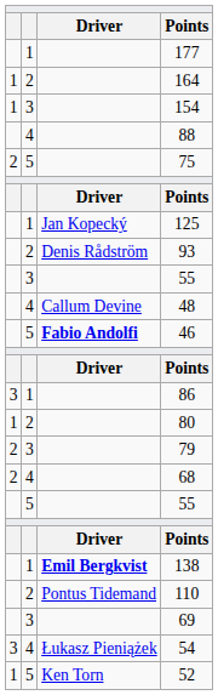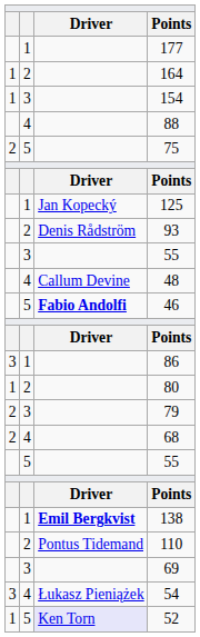52 | column 3: no background -> lavender background
